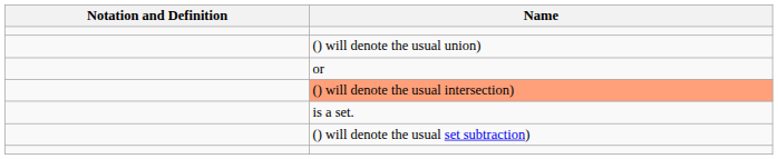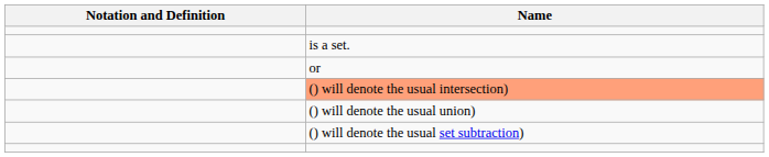row 3 | Name: () will denote the usual union) -> is a set.
row 6 | Name: is a set. -> () will denote the usual union)
